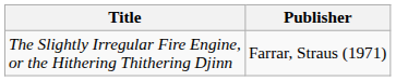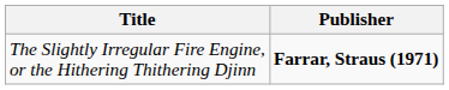row 2 | Publisher: normal -> bold
